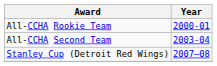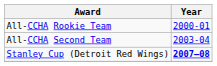Stanley Cup (Detroit Red Wings) | Year: normal -> bold
